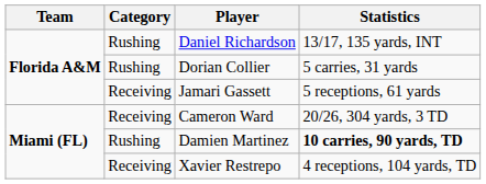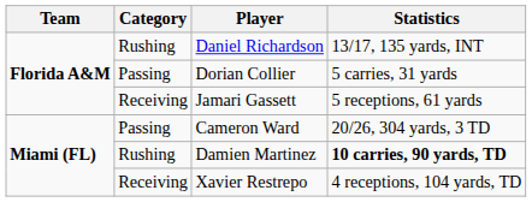Dorian Collier | Category: Rushing -> Passing
Cameron Ward | Category: Receiving -> Passing
